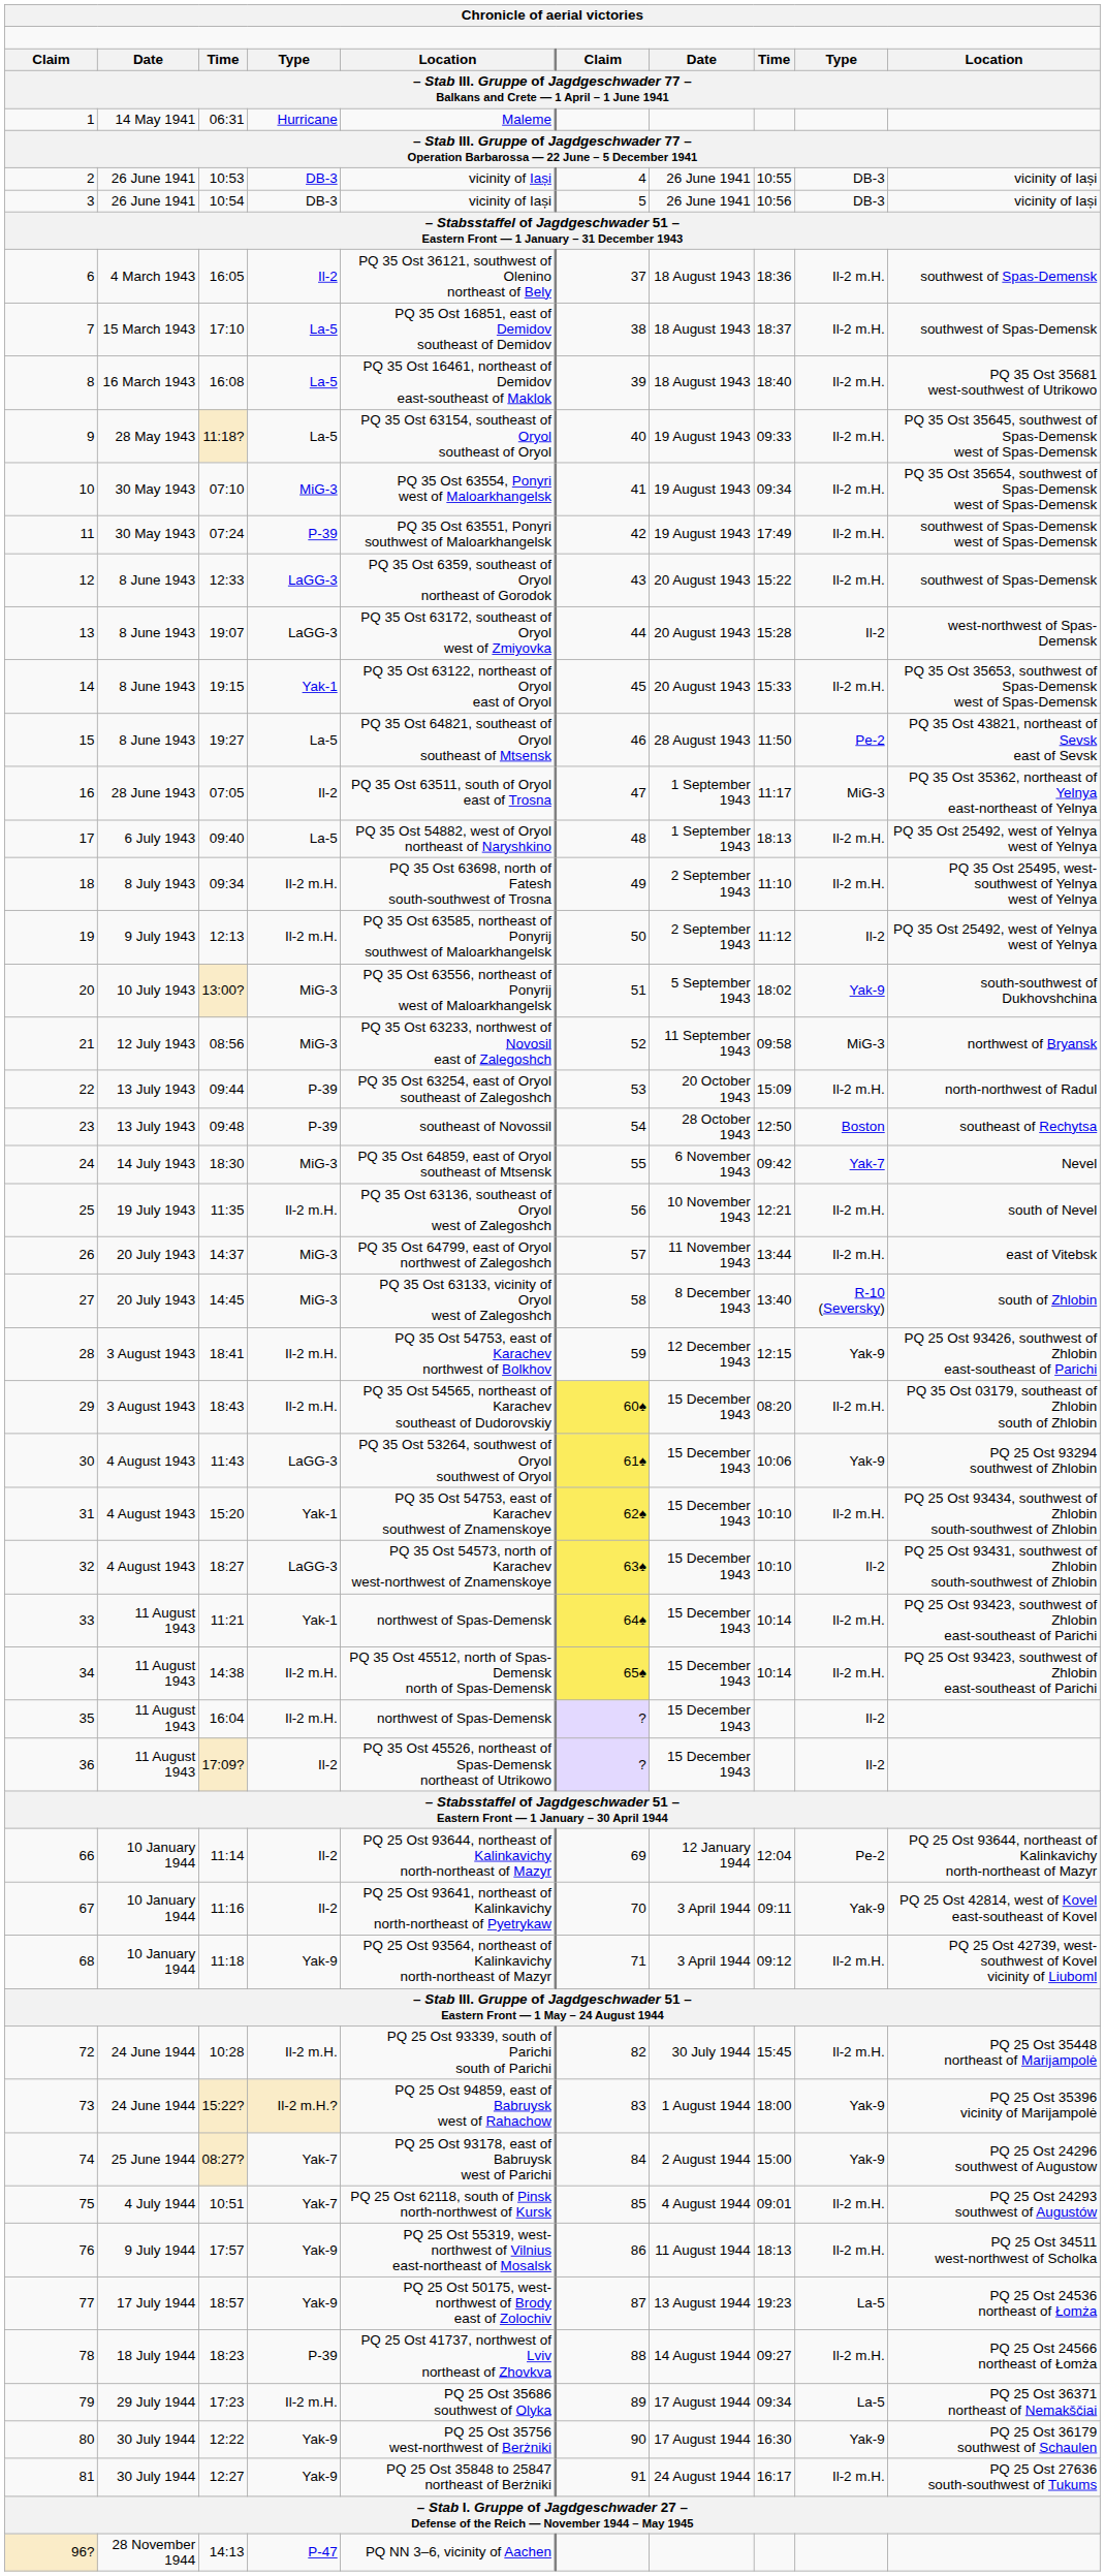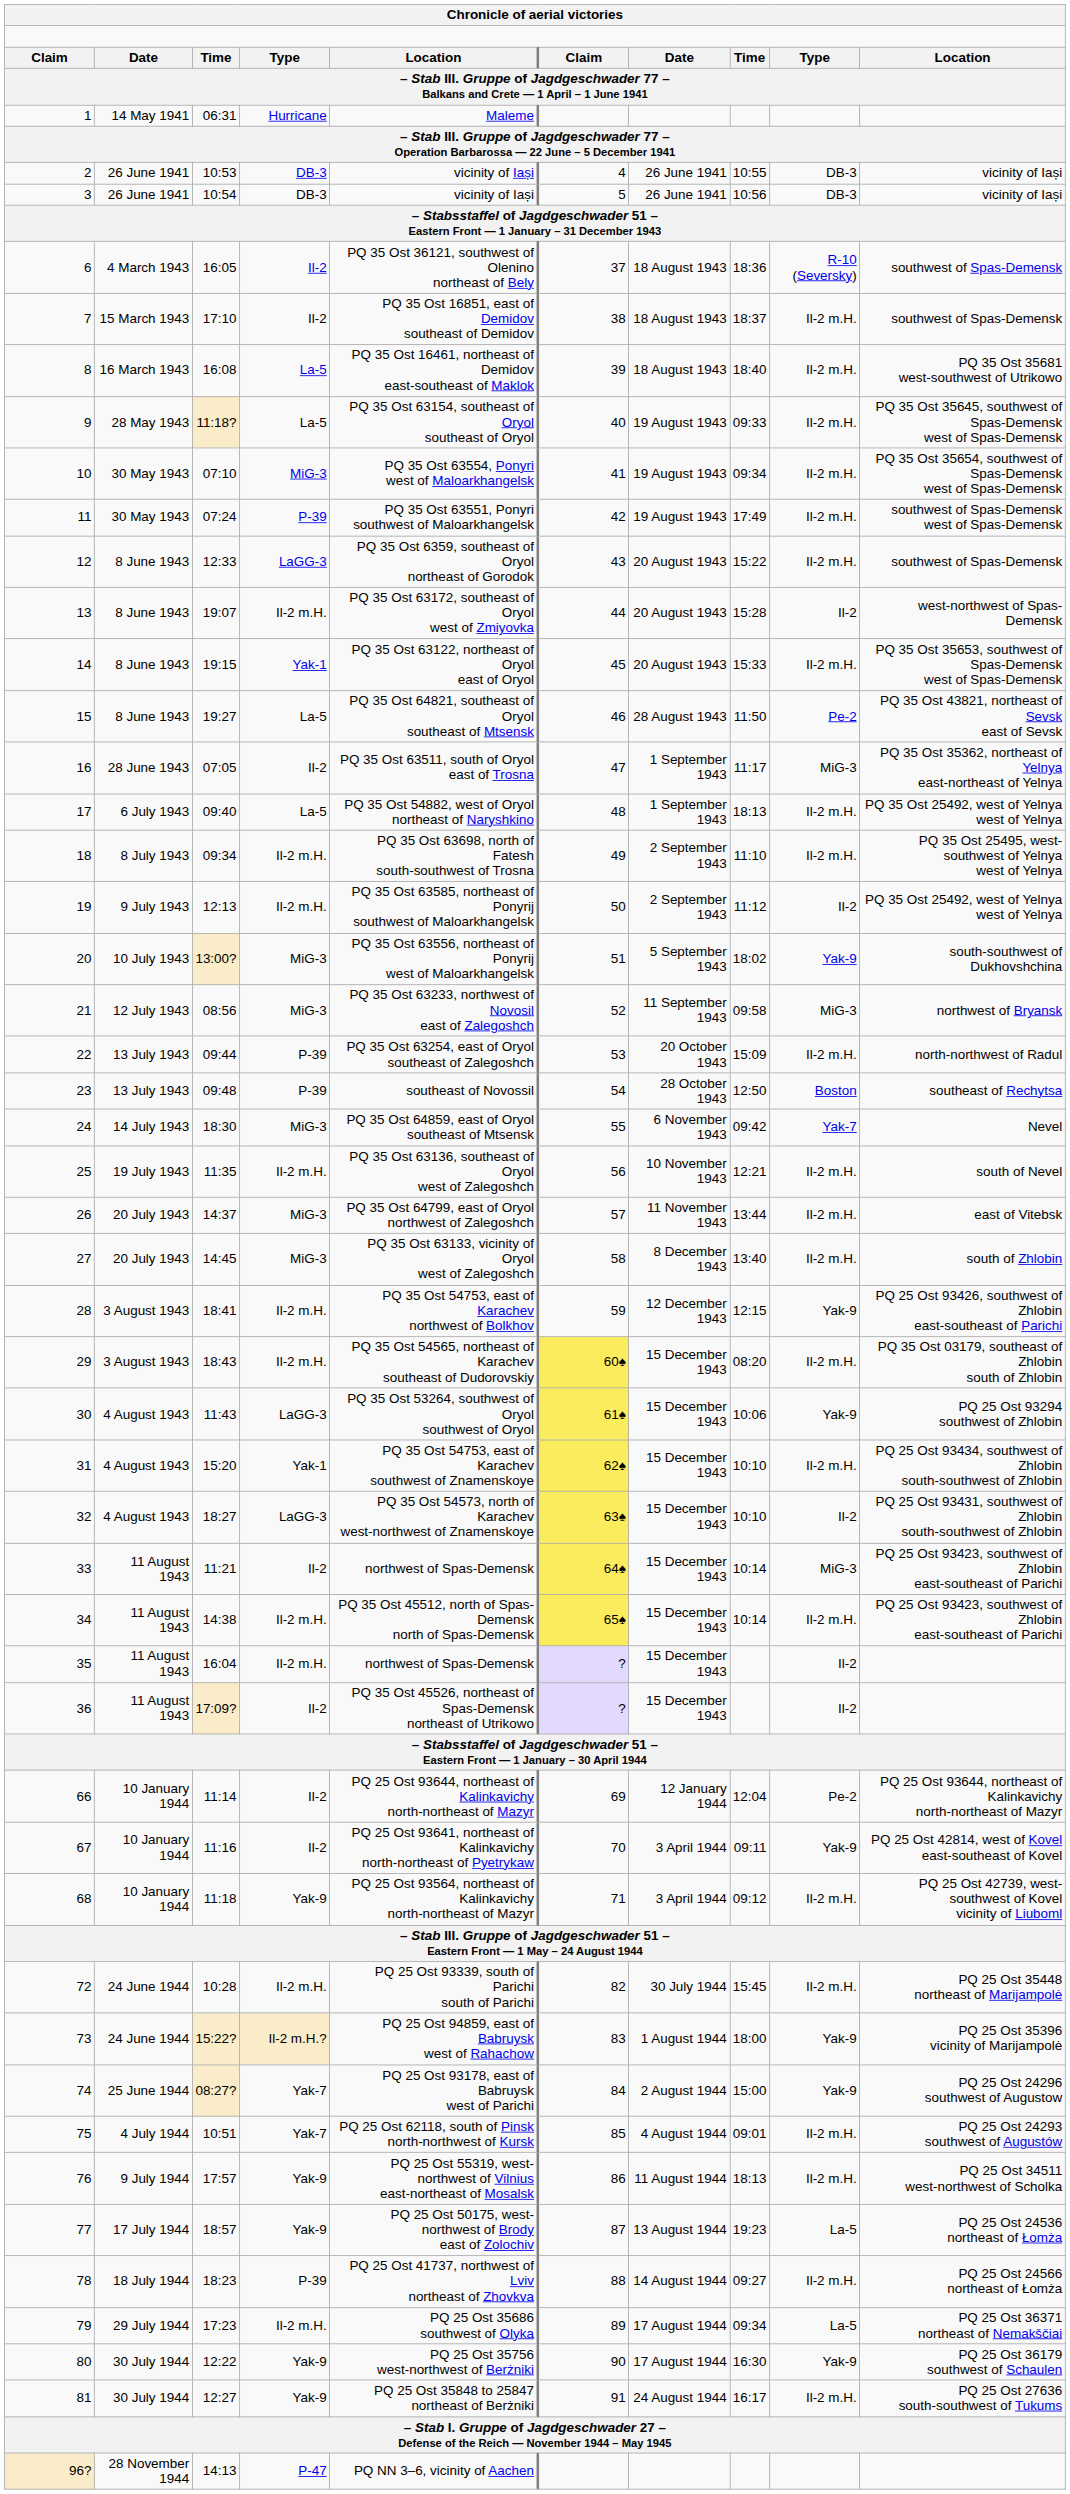6 | column 9: Il-2 m.H. -> R-10 (Seversky)
7 | column 4: La-5 -> Il-2
13 | column 4: LaGG-3 -> Il-2 m.H.
27 | column 9: R-10 (Seversky) -> Il-2 m.H.
33 | column 4: Yak-1 -> Il-2
33 | column 9: Il-2 m.H. -> MiG-3
